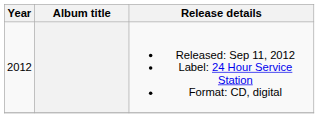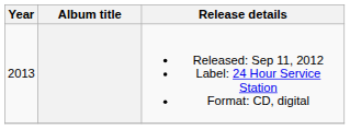row 2 | Year: 2012 -> 2013
